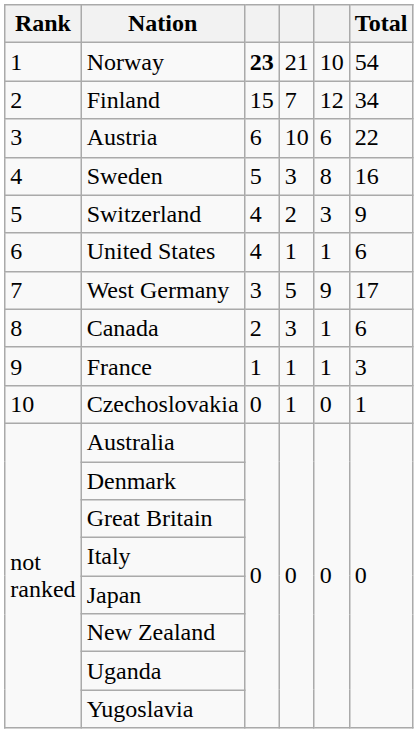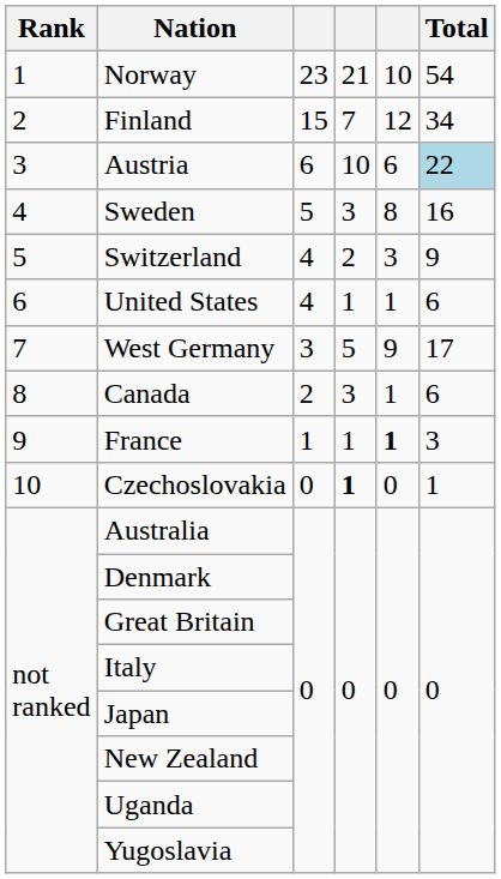Norway | column 3: bold -> normal
Austria | Total: no background -> lightblue background
France | column 5: normal -> bold
Czechoslovakia | column 4: normal -> bold
